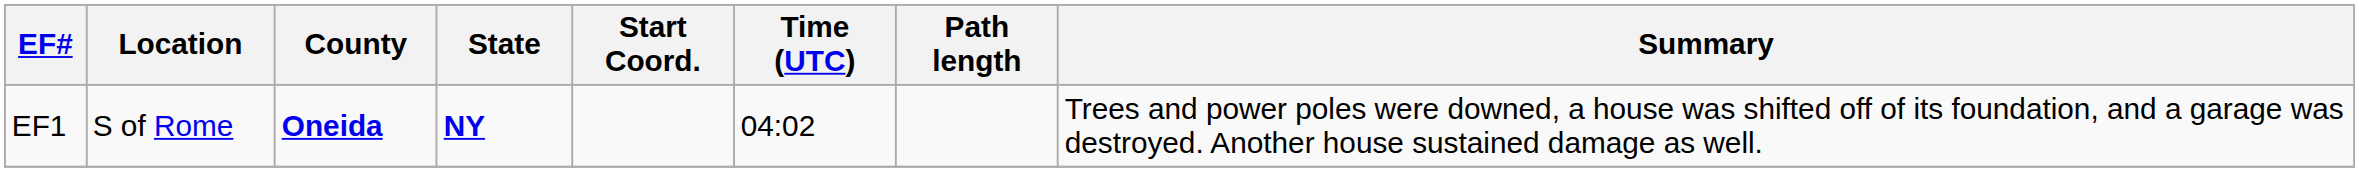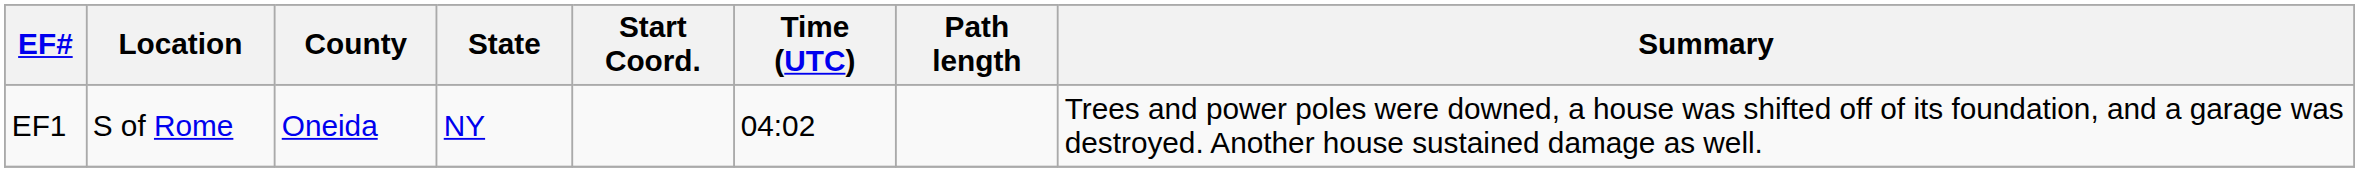EF1 | County: bold -> normal
EF1 | State: bold -> normal
